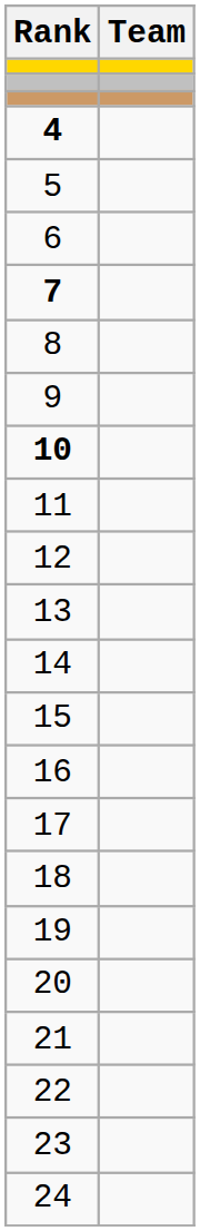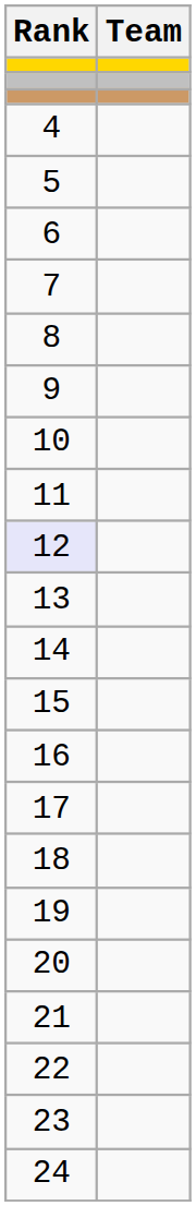row 5 | Rank: bold -> normal
row 8 | Rank: bold -> normal
row 11 | Rank: bold -> normal
row 13 | Rank: no background -> lavender background
